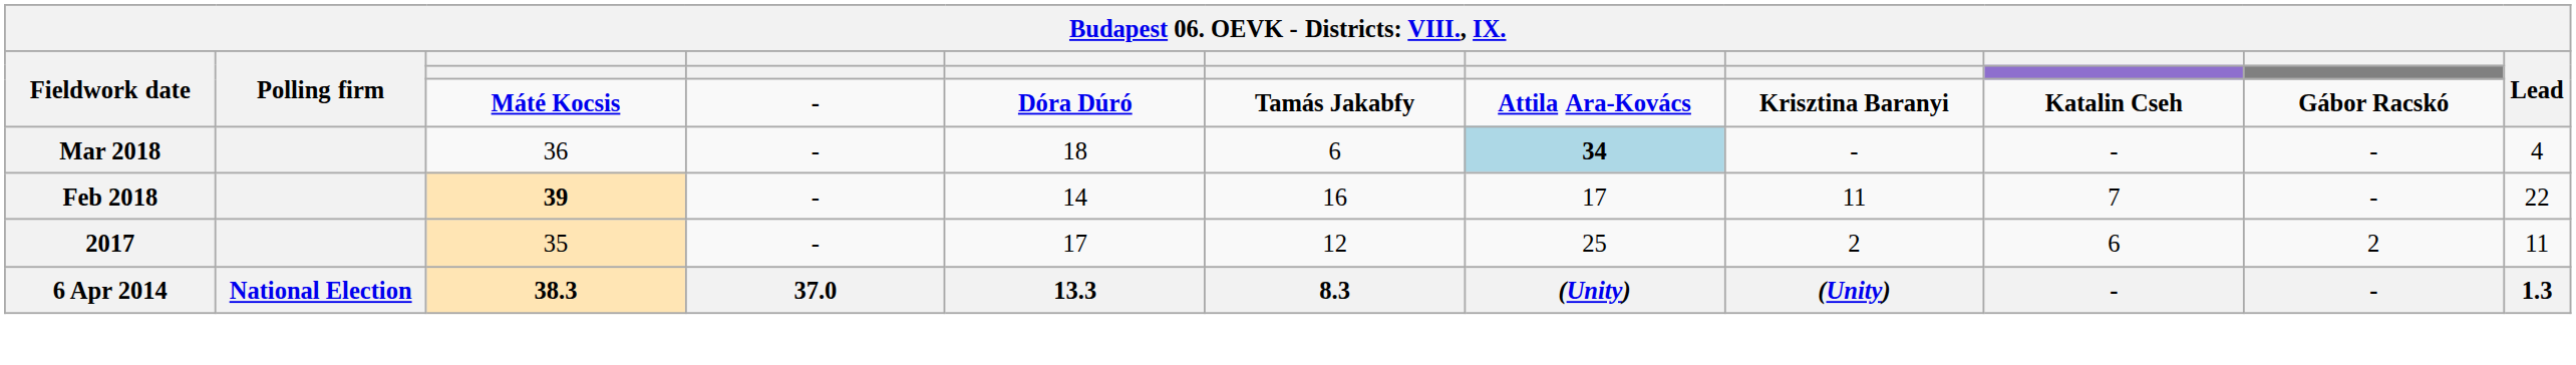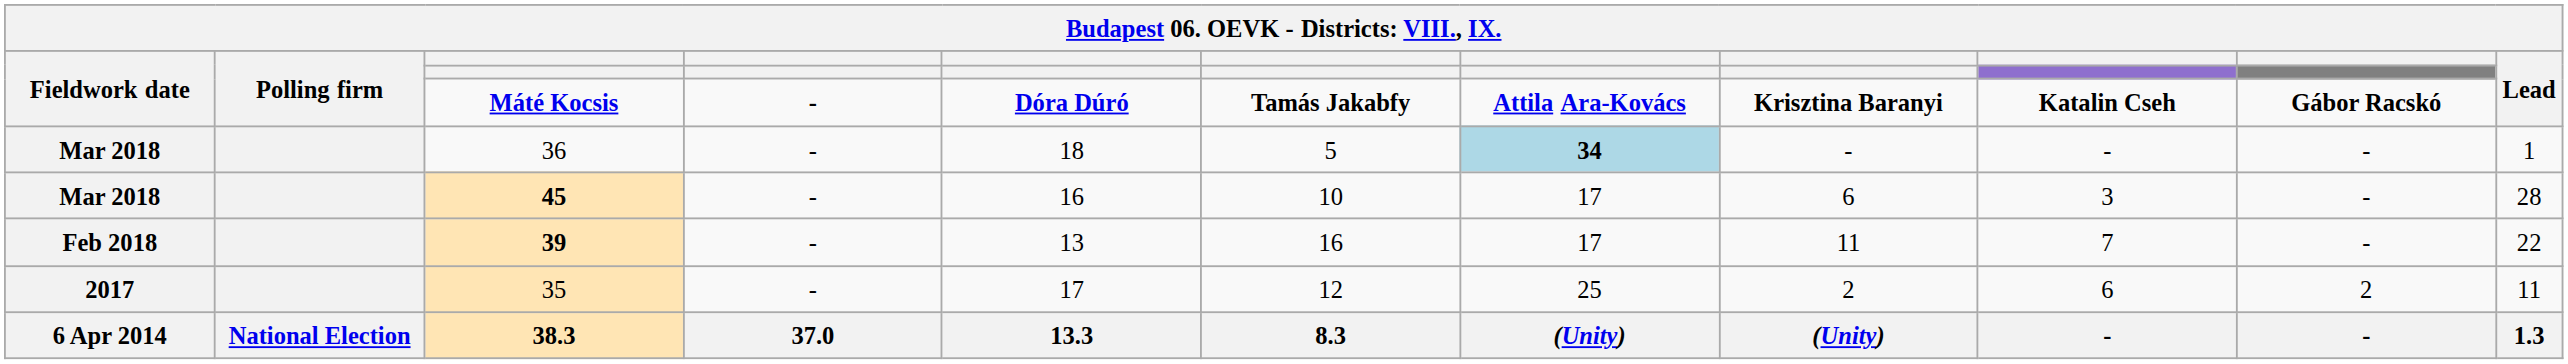36 | column 6: 6 -> 5
36 | Lead: 4 -> 1
+ row: Mar 2018 | 45 | - | 16 | 10 | 17 | 6 | 3 | - | 28
39 | column 5: 14 -> 13
